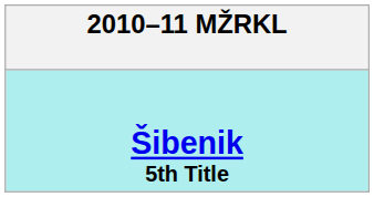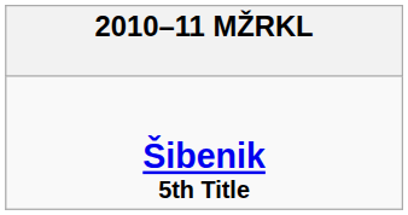row 2 | column 1: paleturquoise background -> no background
